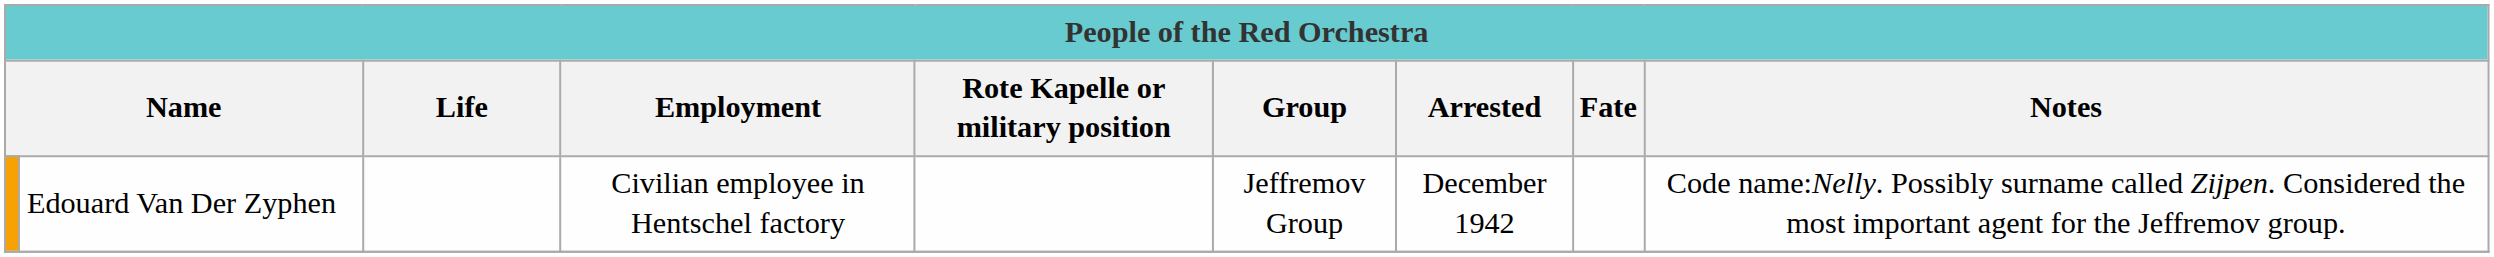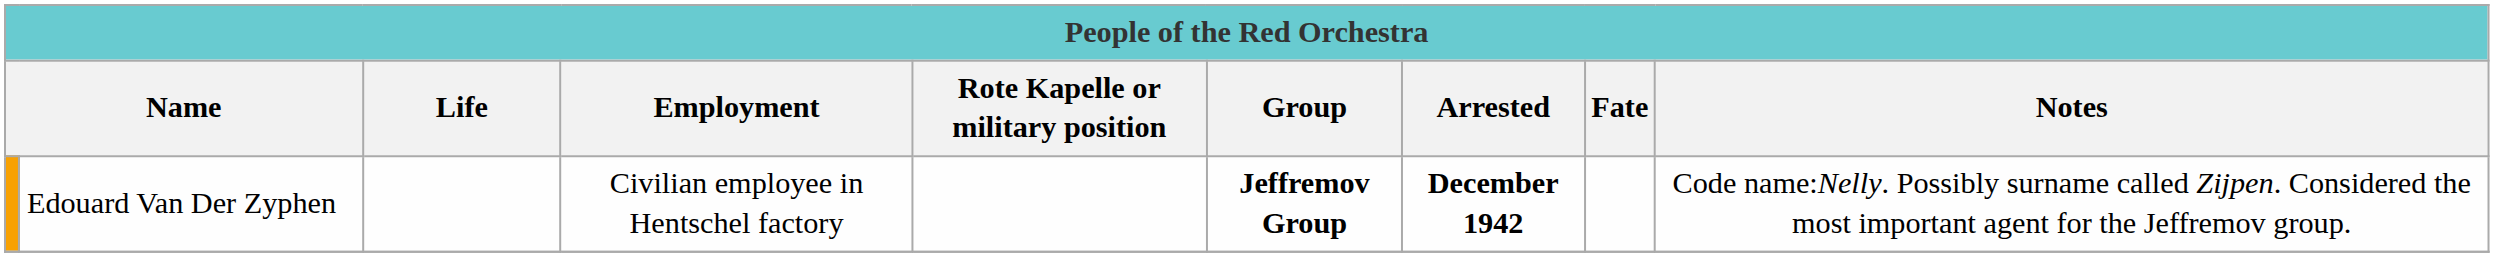Edouard Van Der Zyphen | Group: normal -> bold
Edouard Van Der Zyphen | Arrested: normal -> bold
